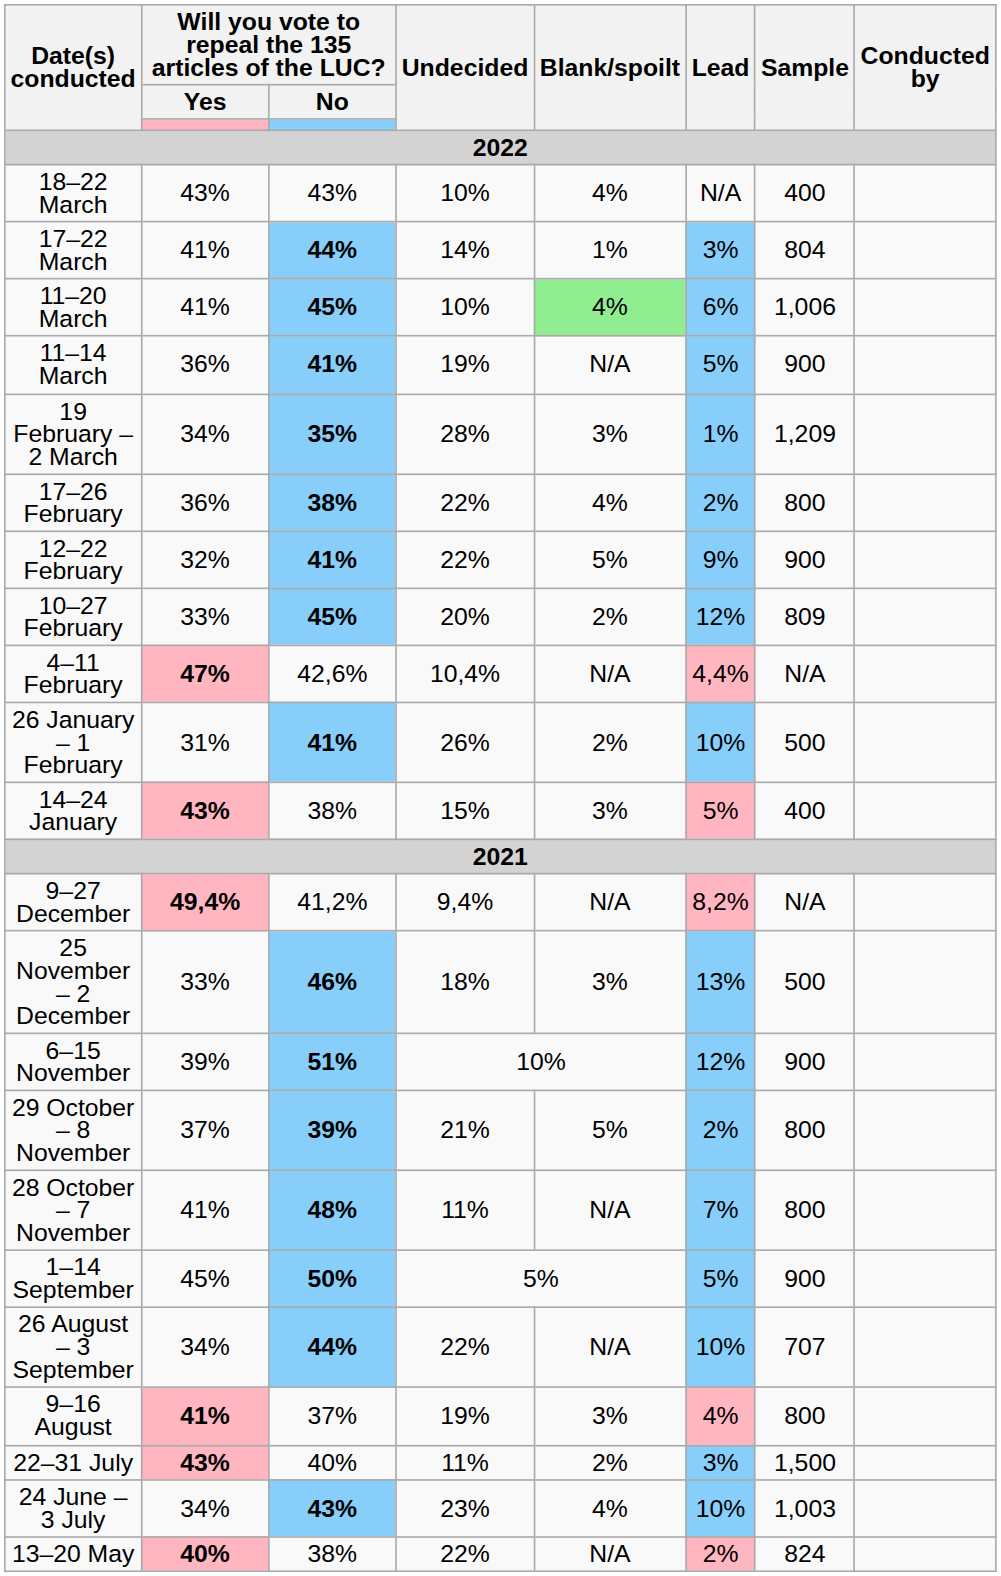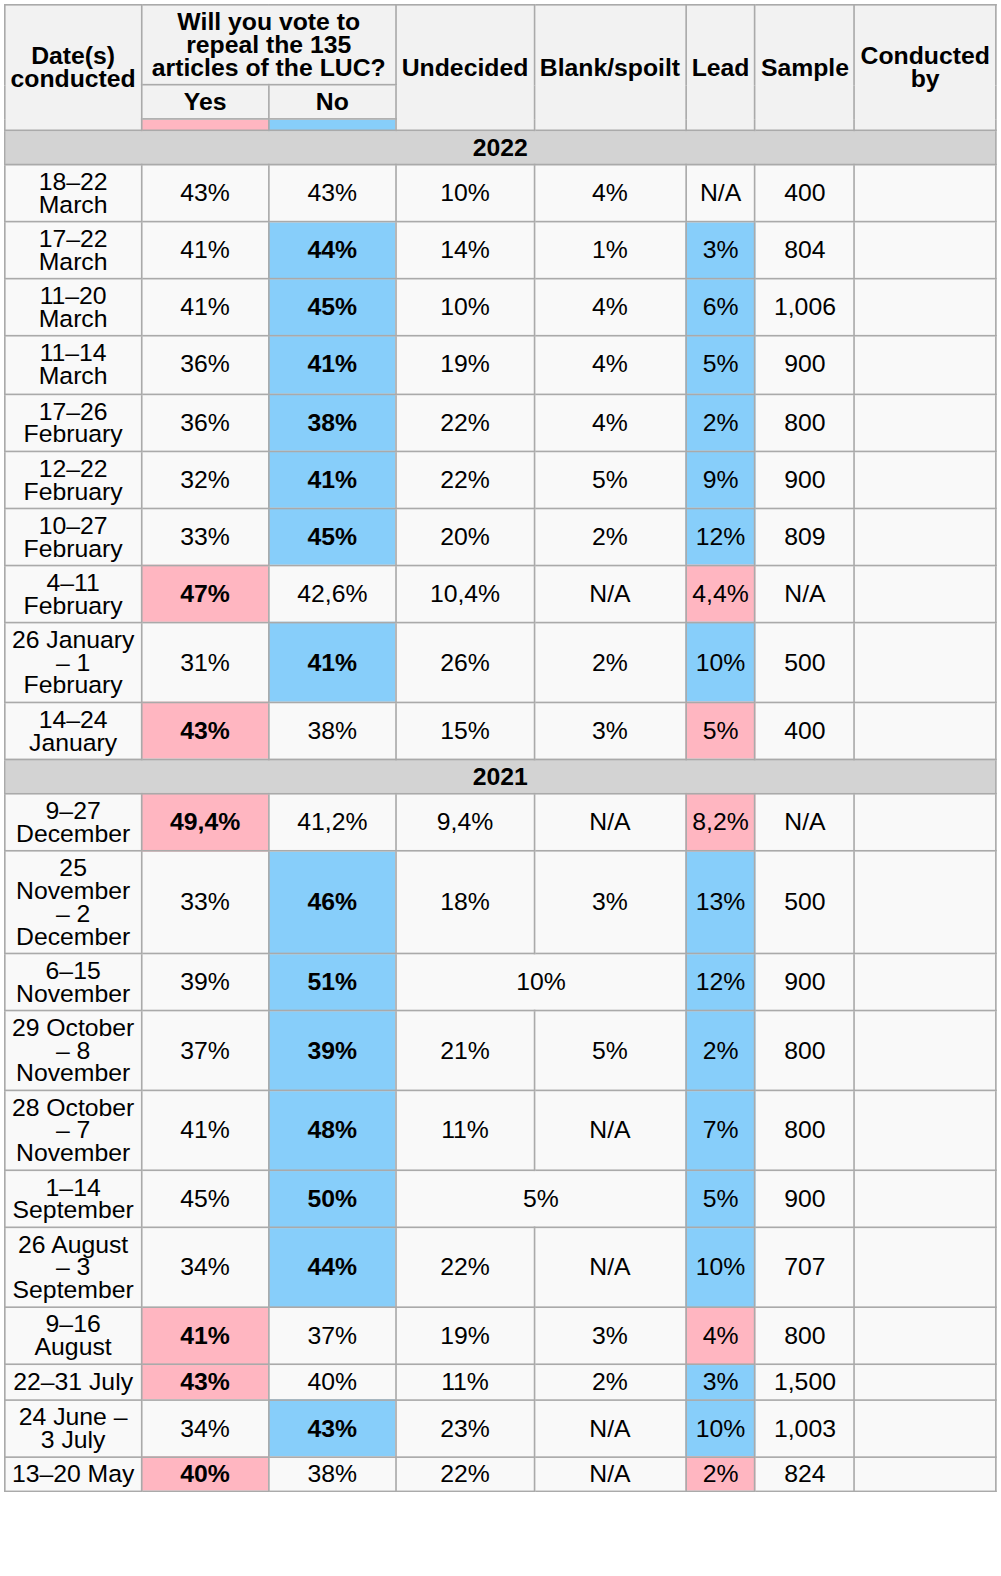11–20 March | Blank/spoilt: lightgreen background -> no background
11–14 March | Blank/spoilt: N/A -> 4%
- row: 19 February – 2 March | 34% | 35% | 28% | 3% | 1% | 1,209
24 June – 3 July | Blank/spoilt: 4% -> N/A
